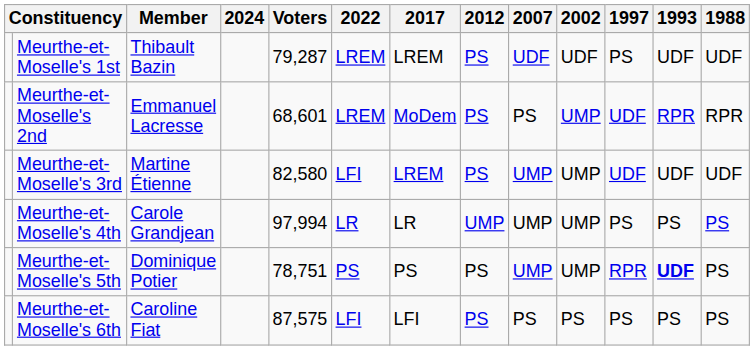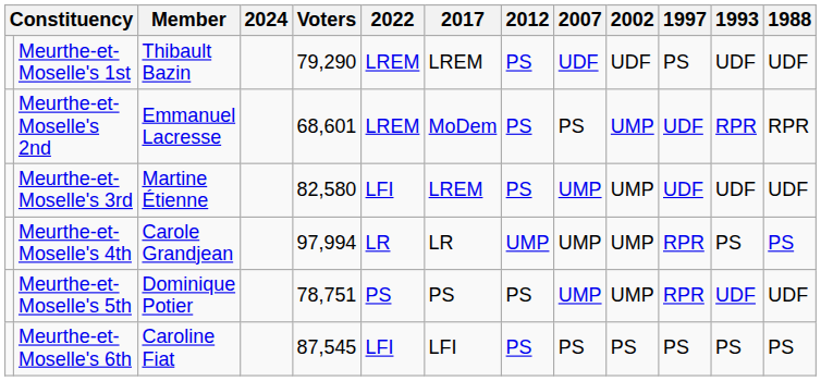Meurthe-et-Moselle's 1st | Voters: 79,287 -> 79,290
Meurthe-et-Moselle's 4th | 1997: PS -> RPR
Meurthe-et-Moselle's 5th | 1993: bold -> normal
Meurthe-et-Moselle's 5th | 1988: PS -> UDF
Meurthe-et-Moselle's 6th | Voters: 87,575 -> 87,545
